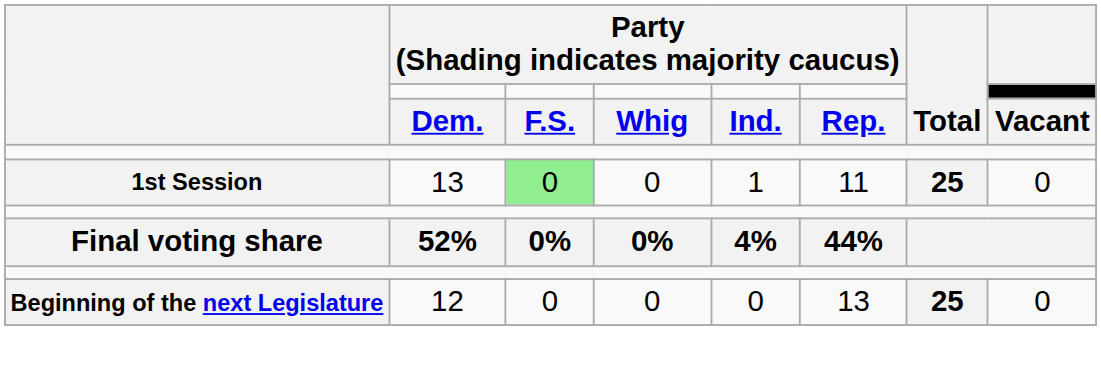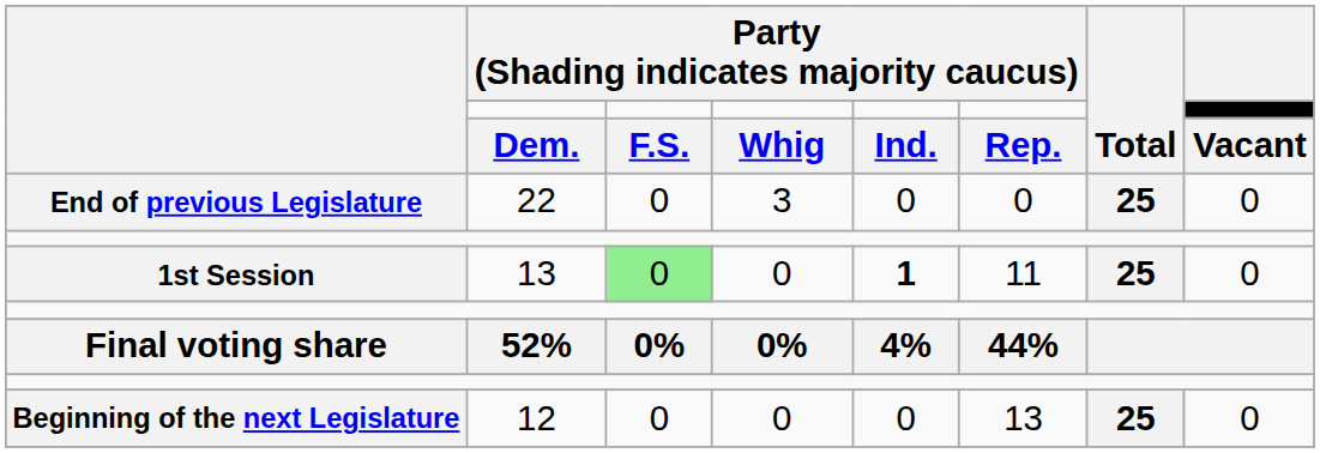+ row: End of previous Legislature | 22 | 0 | 3 | 0 | 0 | 25 | 0
1st Session | column 5: normal -> bold
